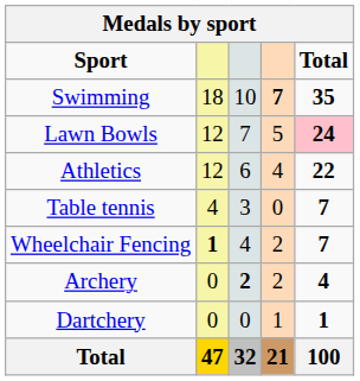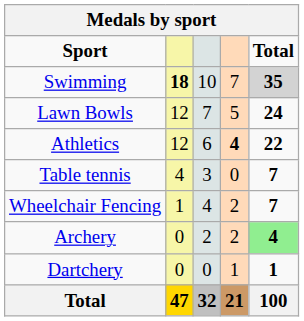Swimming | column 2: normal -> bold
Swimming | column 4: bold -> normal
Swimming | Total: no background -> lightgrey background
Lawn Bowls | Total: pink background -> no background
Athletics | column 4: normal -> bold
Wheelchair Fencing | column 2: bold -> normal
Archery | column 3: bold -> normal
Archery | Total: no background -> lightgreen background
